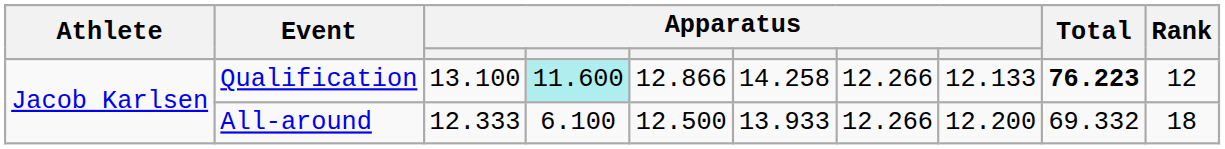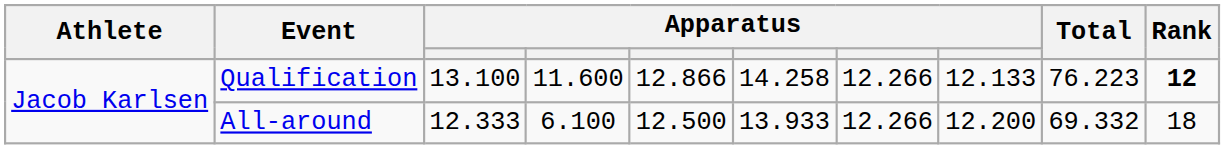Qualification | column 4: paleturquoise background -> no background
Qualification | Total: bold -> normal
Qualification | Rank: normal -> bold
